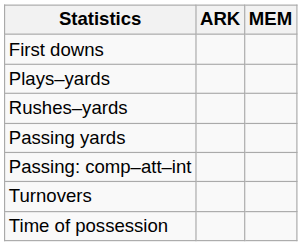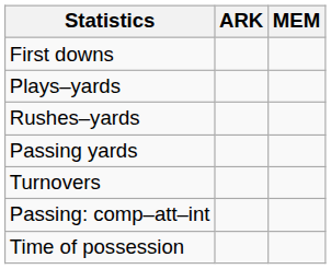rows swapped: Passing: comp–att–int <-> Turnovers
